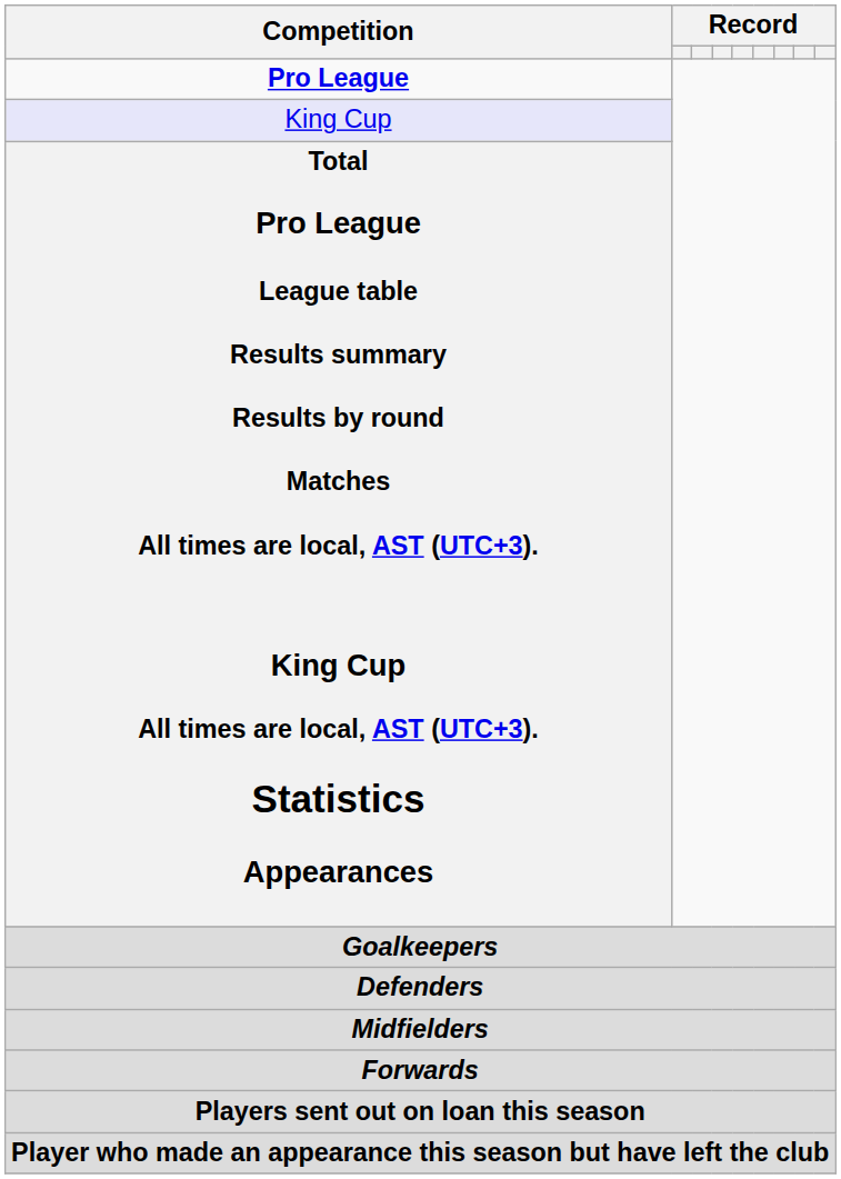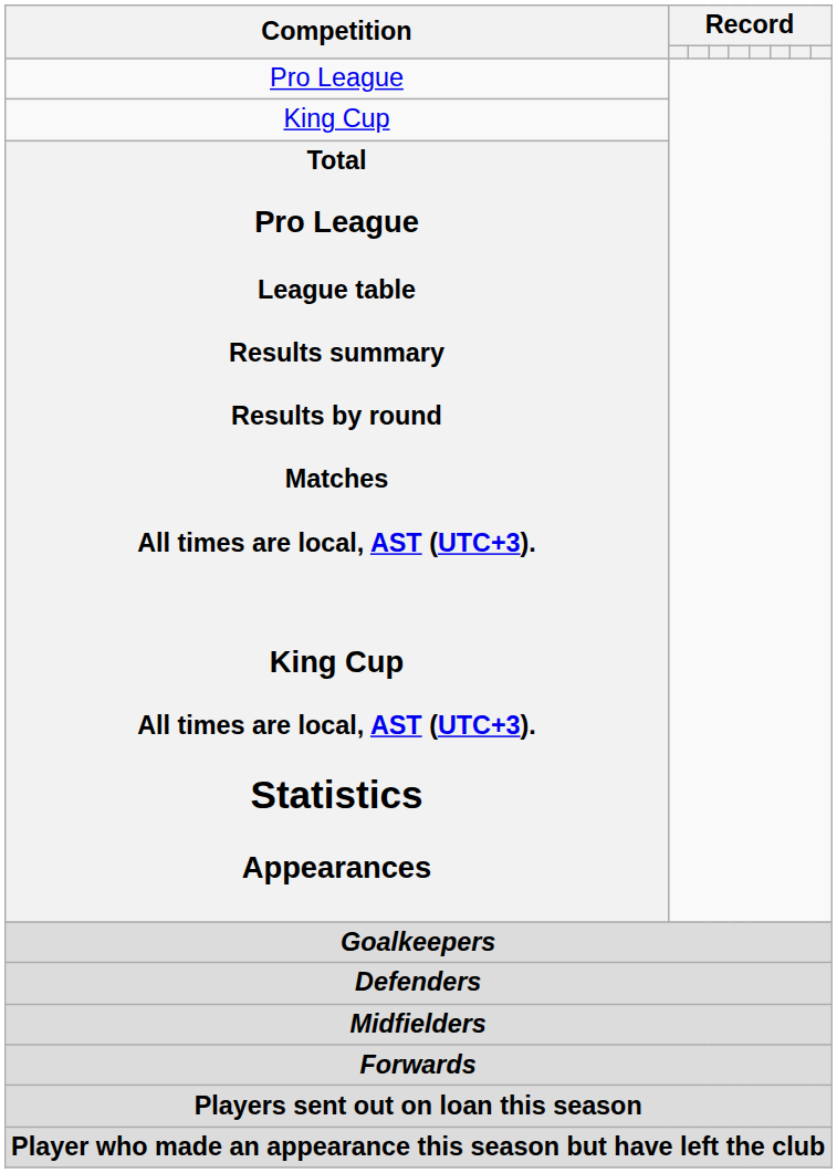Pro League | Competition: bold -> normal
King Cup | Competition: lavender background -> no background
